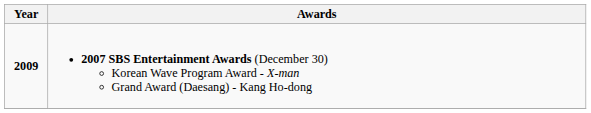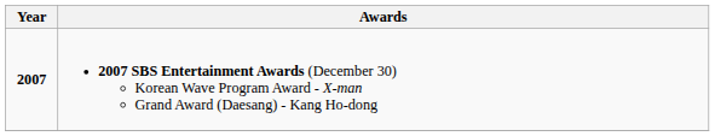row 2 | Year: 2009 -> 2007
